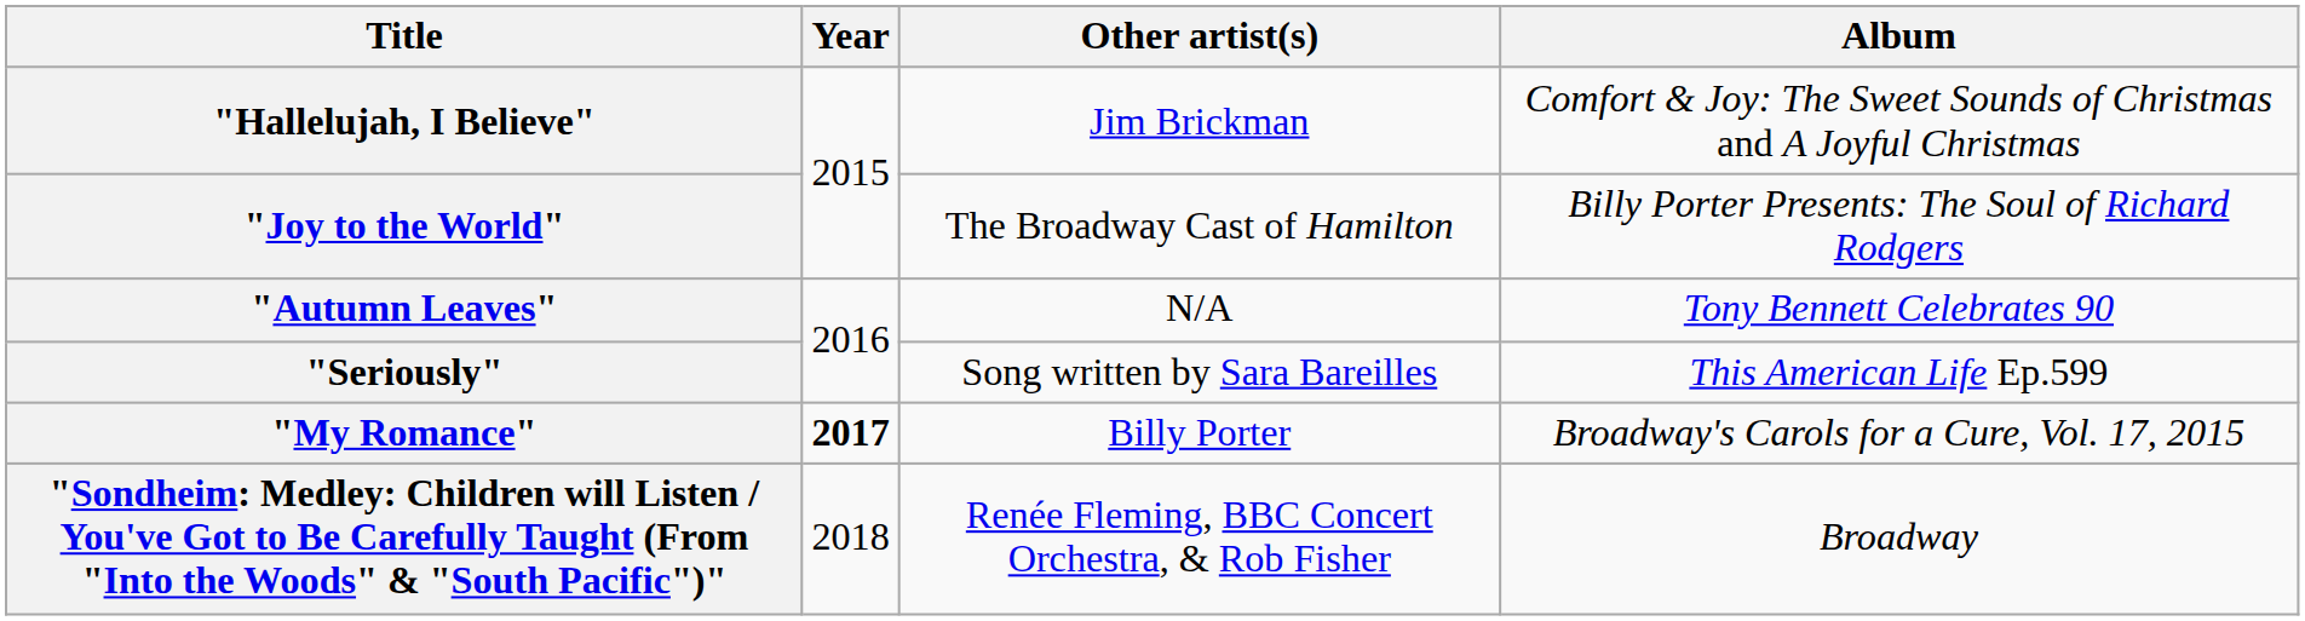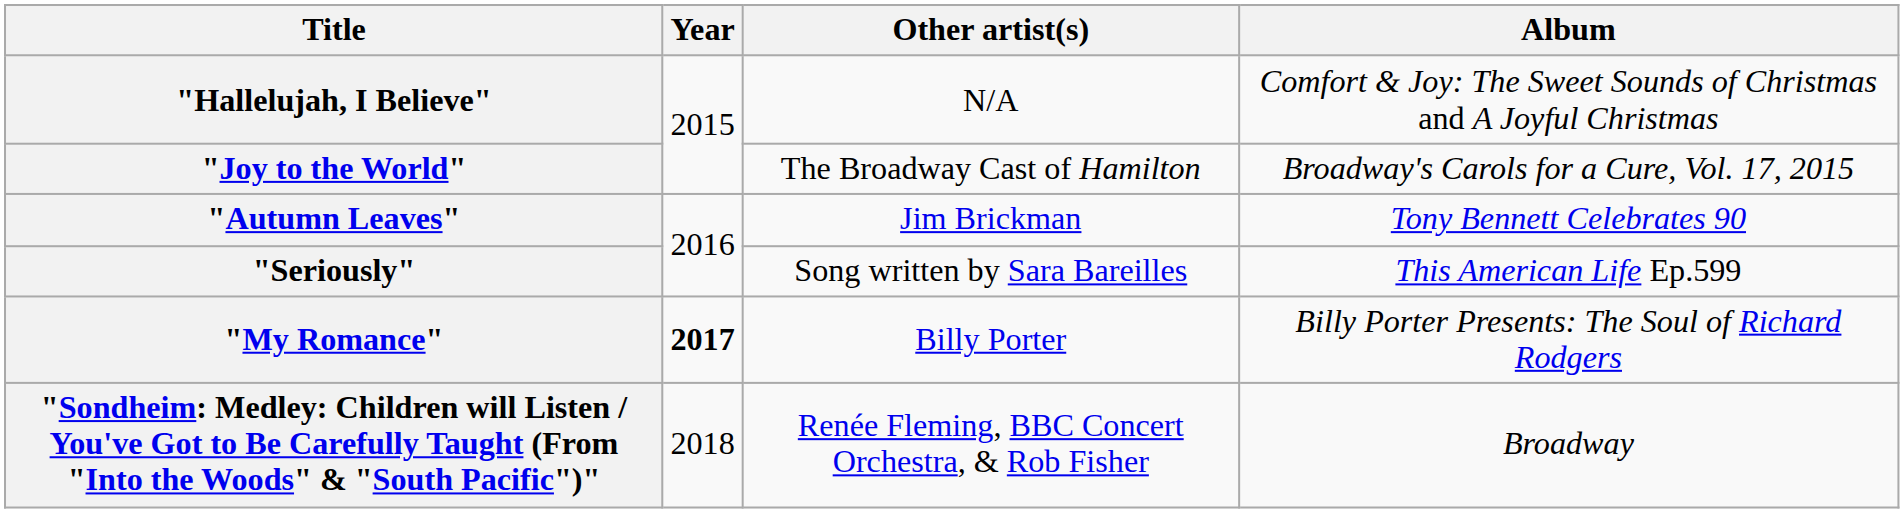"Hallelujah, I Believe" | Other artist(s): Jim Brickman -> N/A
"Joy to the World" | Album: Billy Porter Presents: The Soul of Richard Rodgers -> Broadway's Carols for a Cure, Vol. 17, 2015
"Autumn Leaves" | Other artist(s): N/A -> Jim Brickman
"My Romance" | Album: Broadway's Carols for a Cure, Vol. 17, 2015 -> Billy Porter Presents: The Soul of Richard Rodgers
